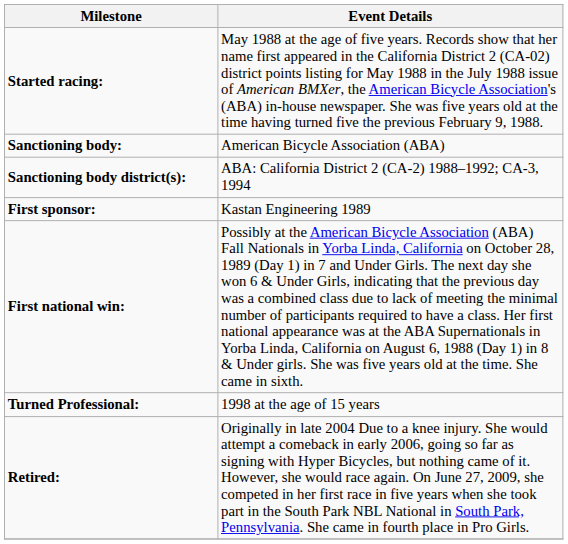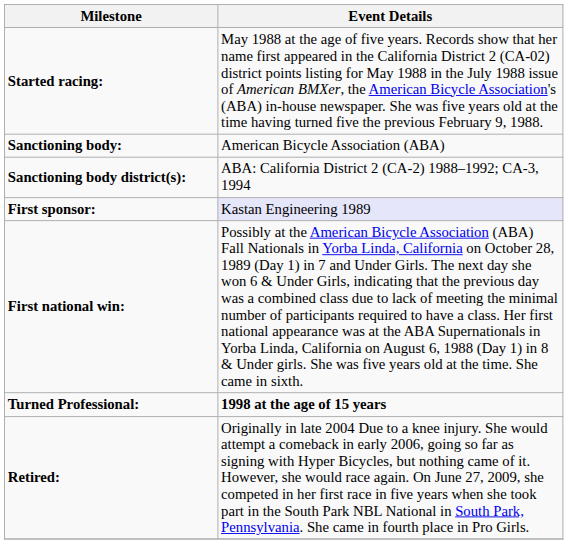First sponsor: | Event Details: no background -> lavender background
Turned Professional: | Event Details: normal -> bold
